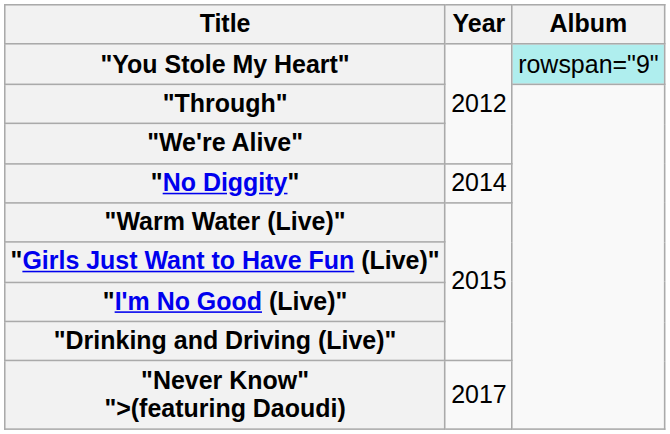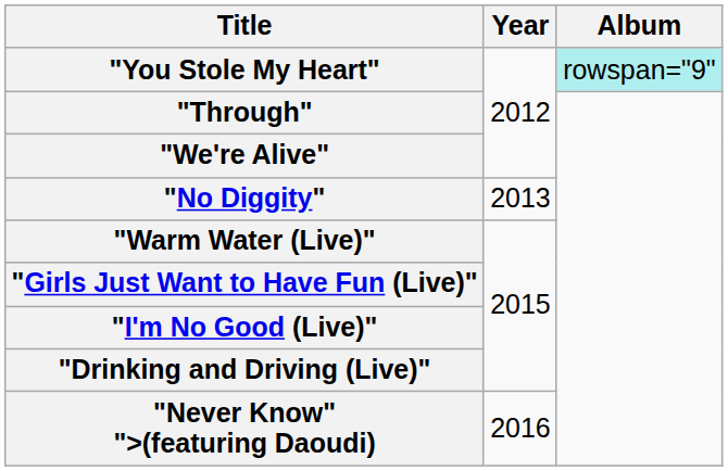"No Diggity" | Year: 2014 -> 2013
"Never Know" ">(featuring Daoudi) | Year: 2017 -> 2016
